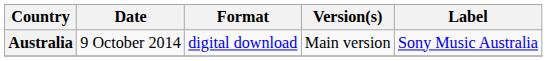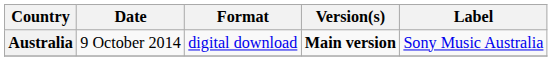Australia | Version(s): normal -> bold
